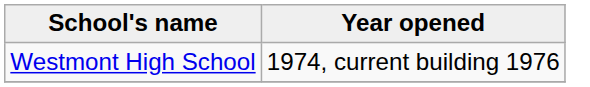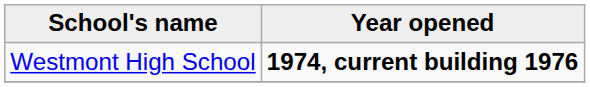Westmont High School | Year opened: normal -> bold
